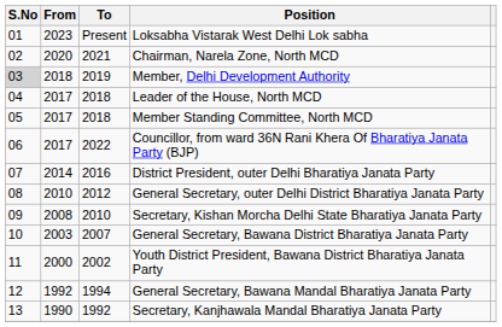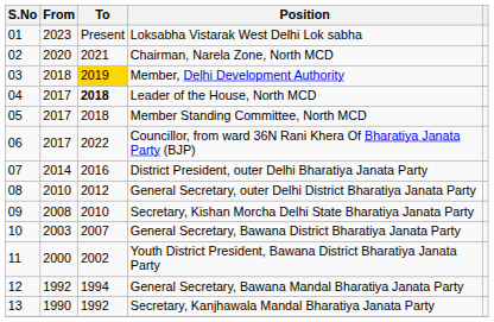Member, Delhi Development Authority | S.No: lightgrey background -> no background
Member, Delhi Development Authority | To: no background -> gold background
Leader of the House, North MCD | To: normal -> bold
